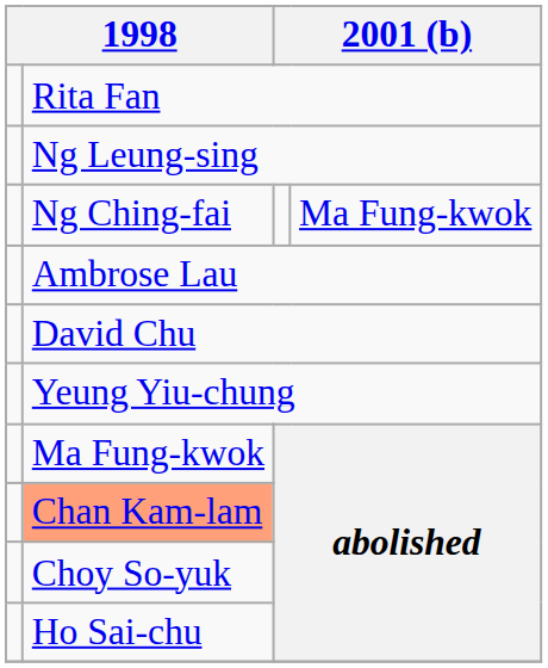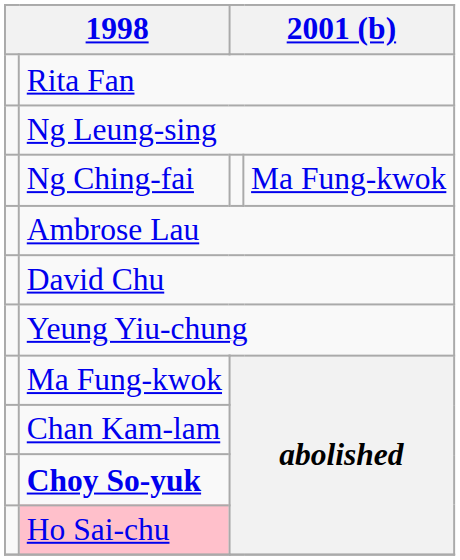Chan Kam-lam | column 2: lightsalmon background -> no background
Choy So-yuk | column 2: normal -> bold
Ho Sai-chu | column 2: no background -> pink background
